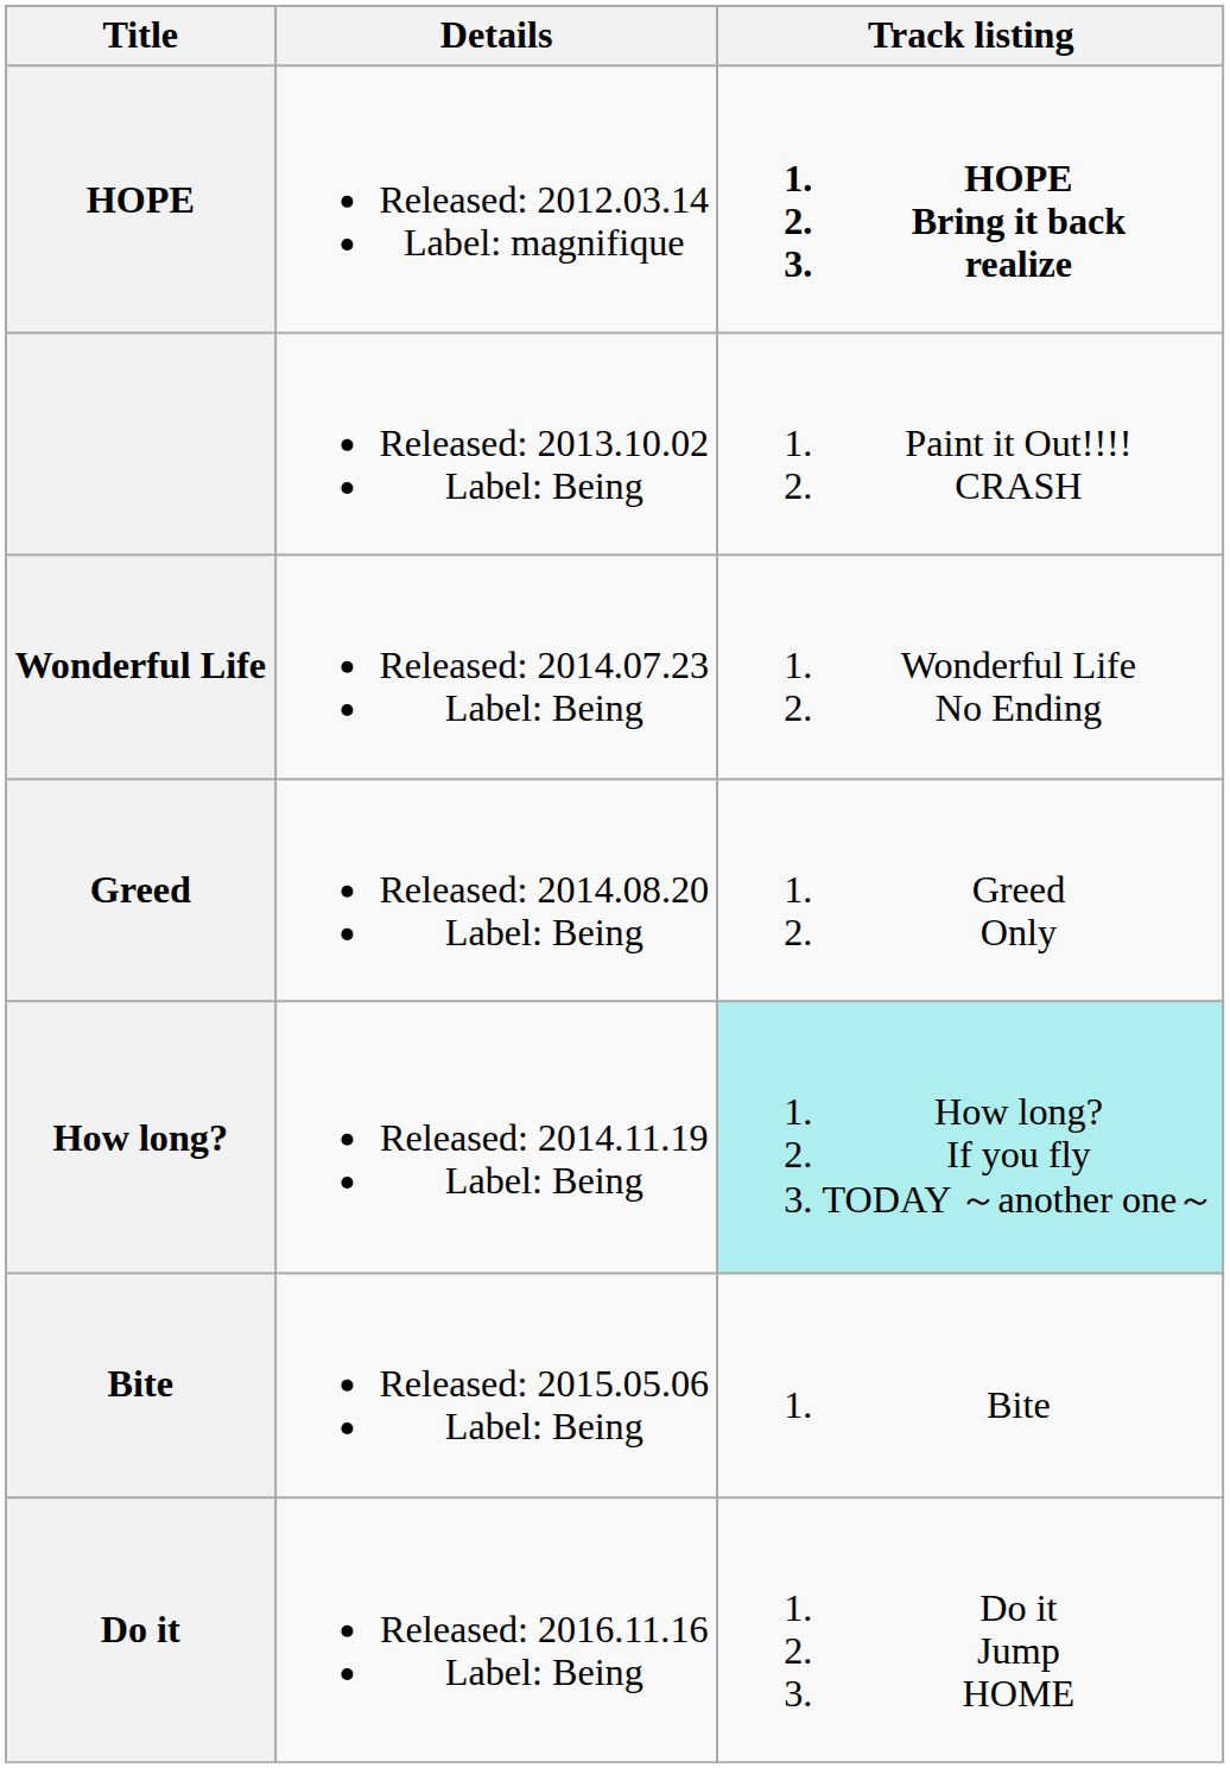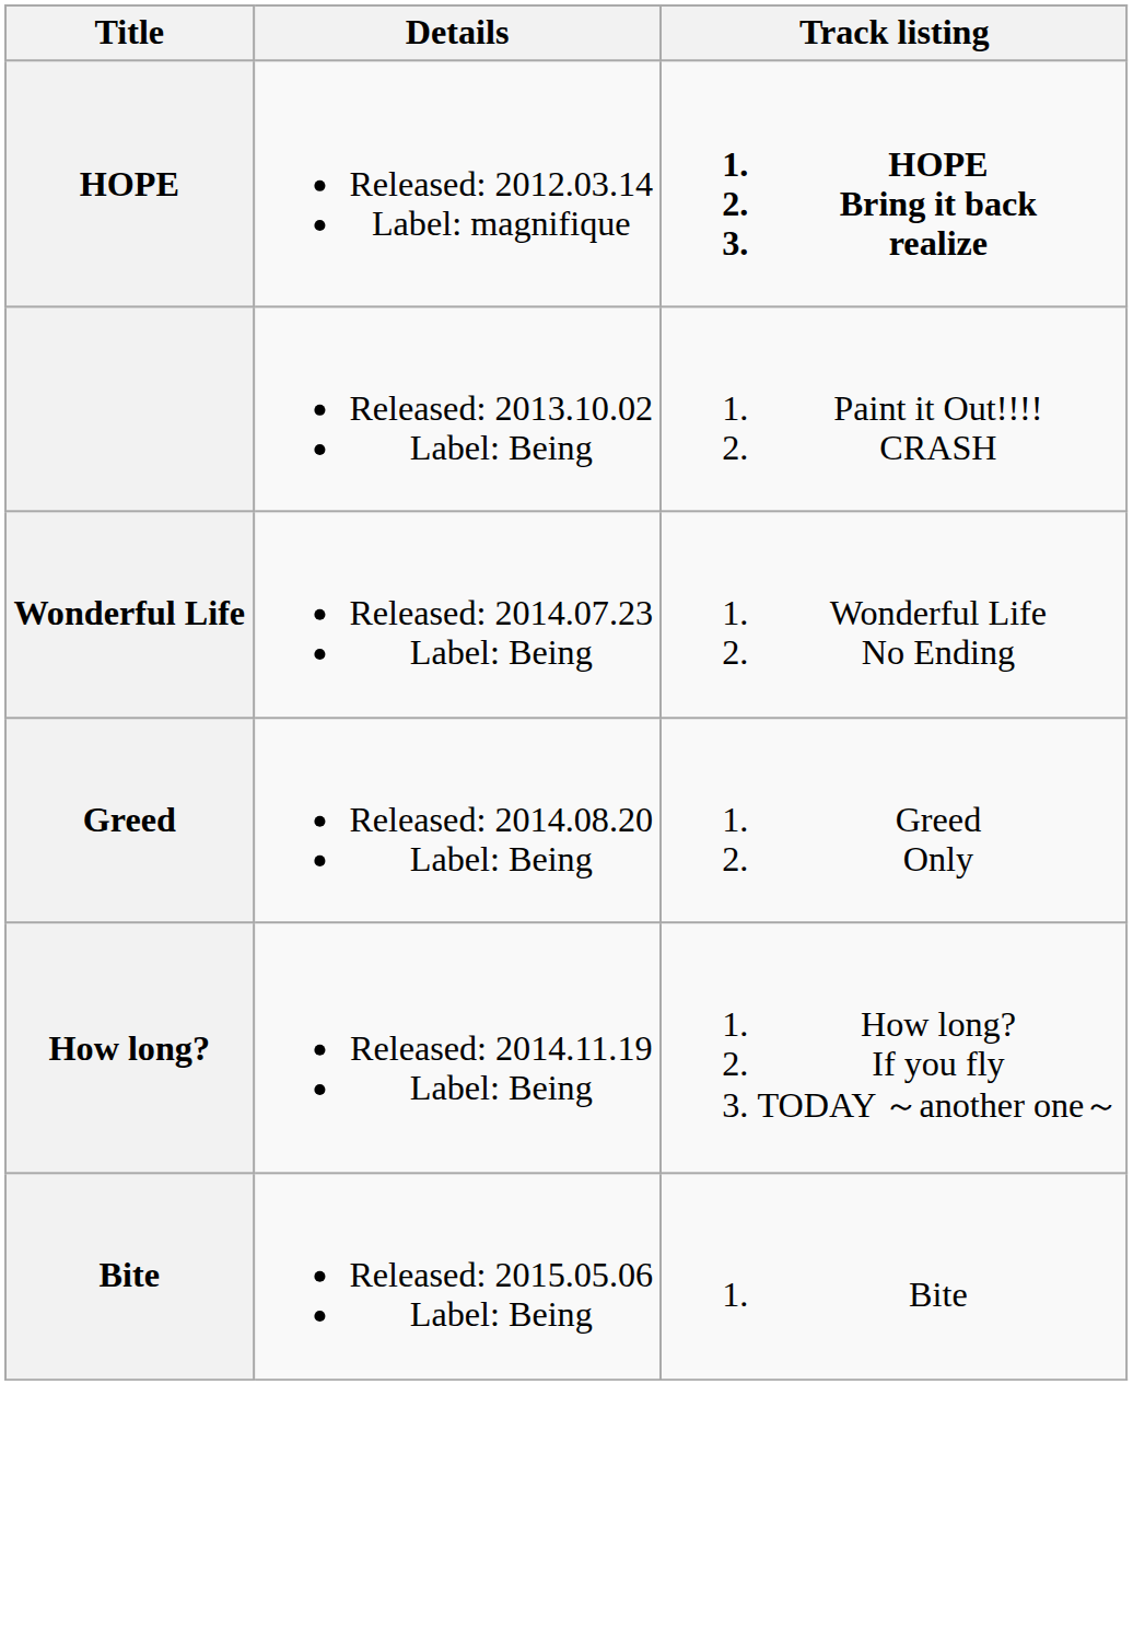How long? | Track listing: paleturquoise background -> no background
- row: Do it | Released: 2016.11.16 Label: Being | Do it Jump HOME
